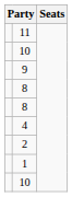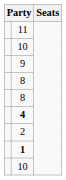4 | column 2: normal -> bold
1 | column 2: normal -> bold
